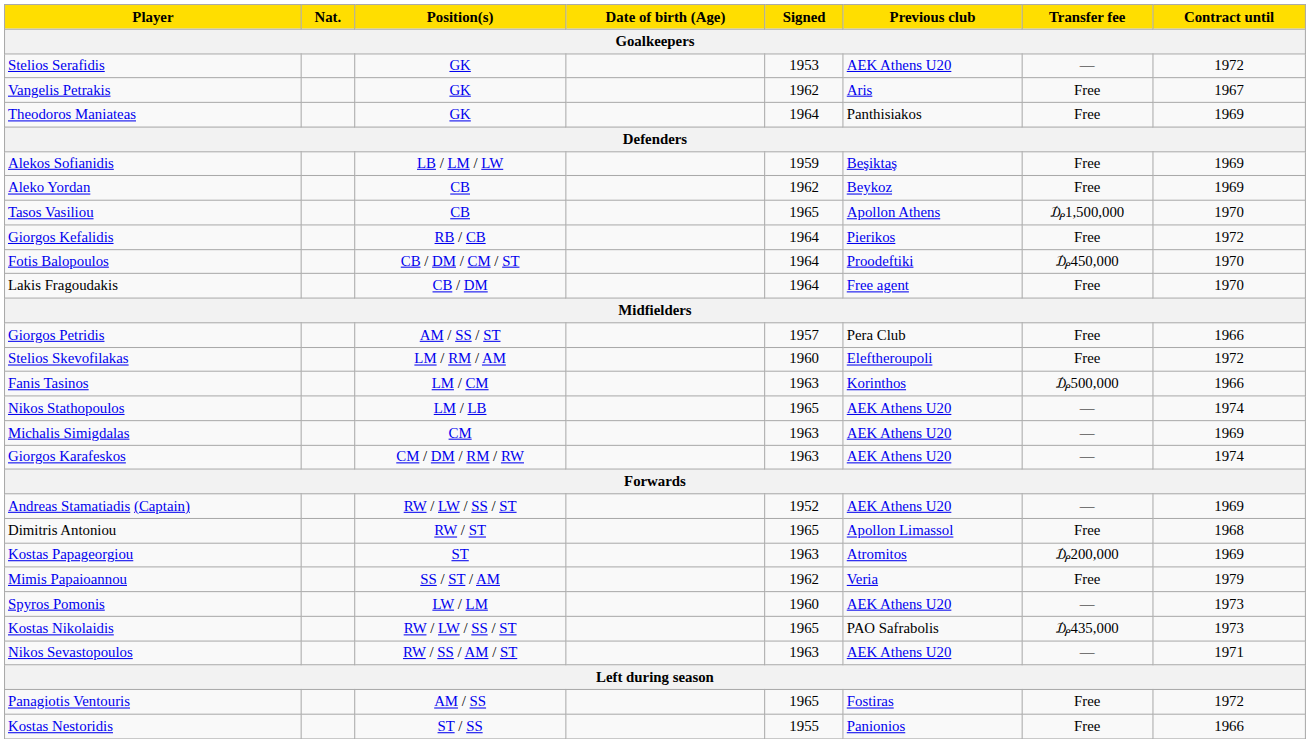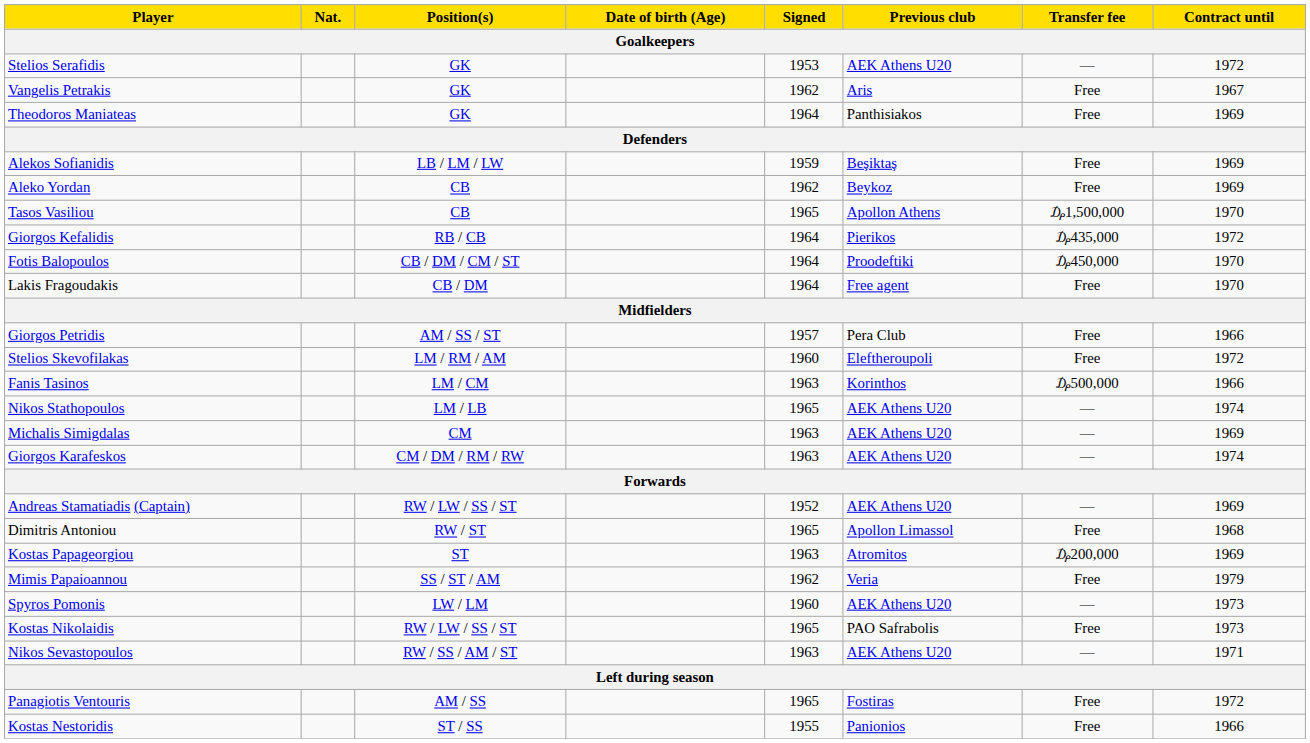Giorgos Kefalidis | Transfer fee: Free -> ₯435,000
Kostas Nikolaidis | Transfer fee: ₯435,000 -> Free
